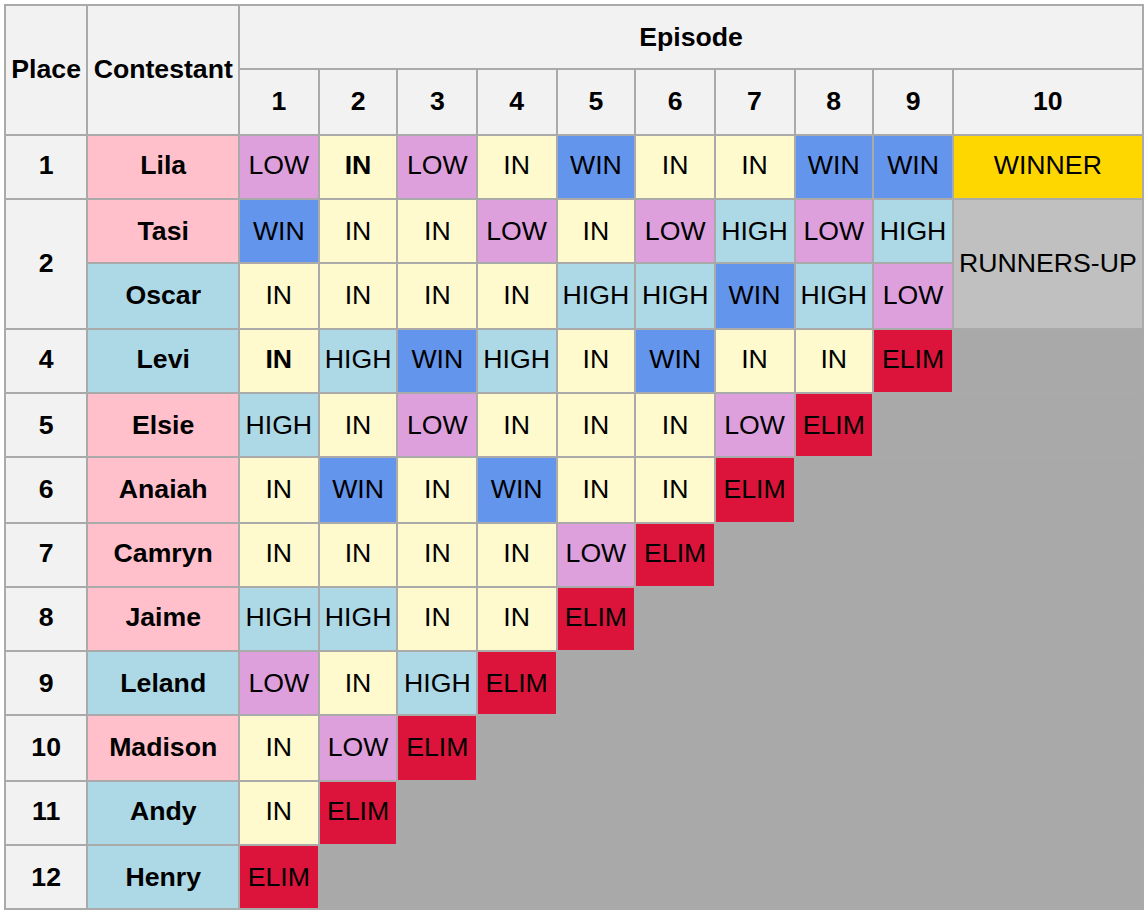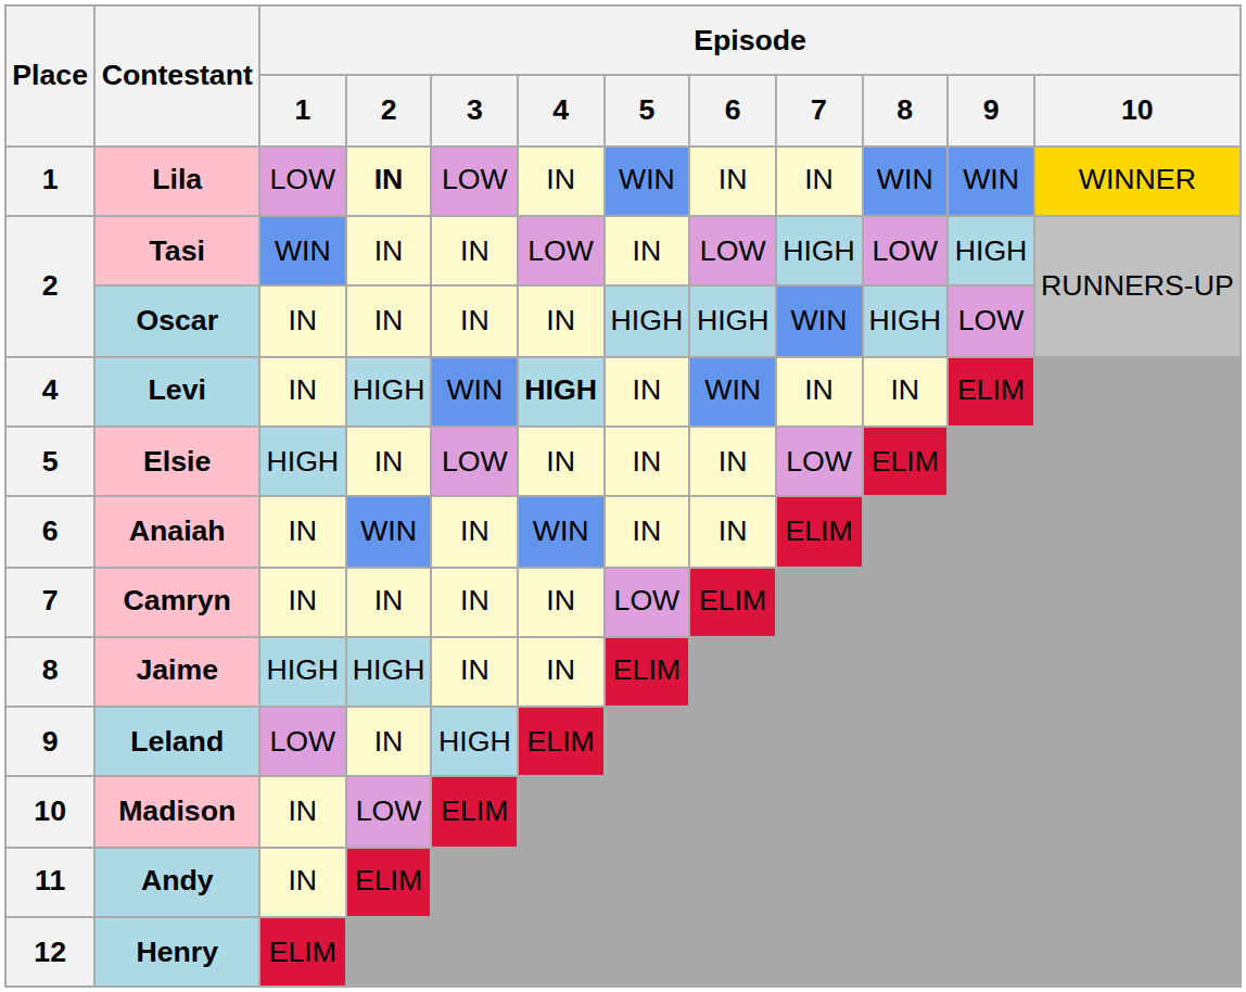Levi | Episode / 1: bold -> normal
Levi | Episode / 4: normal -> bold
